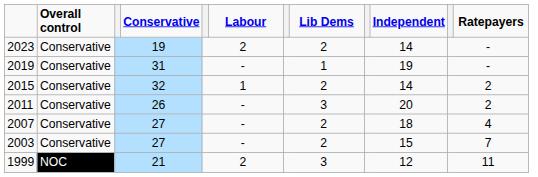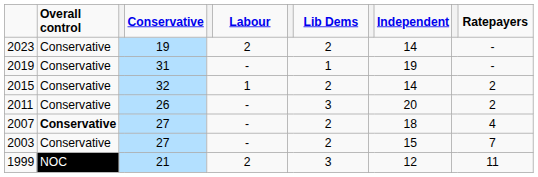2007 | Overall control: normal -> bold
